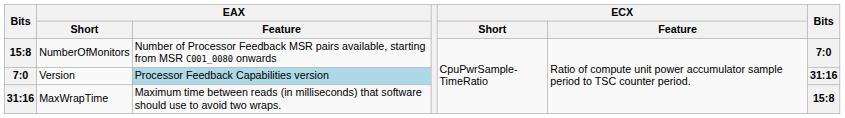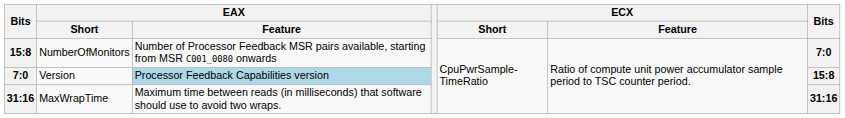Version | column 7: 31:16 -> 15:8
MaxWrapTime | column 7: 15:8 -> 31:16
